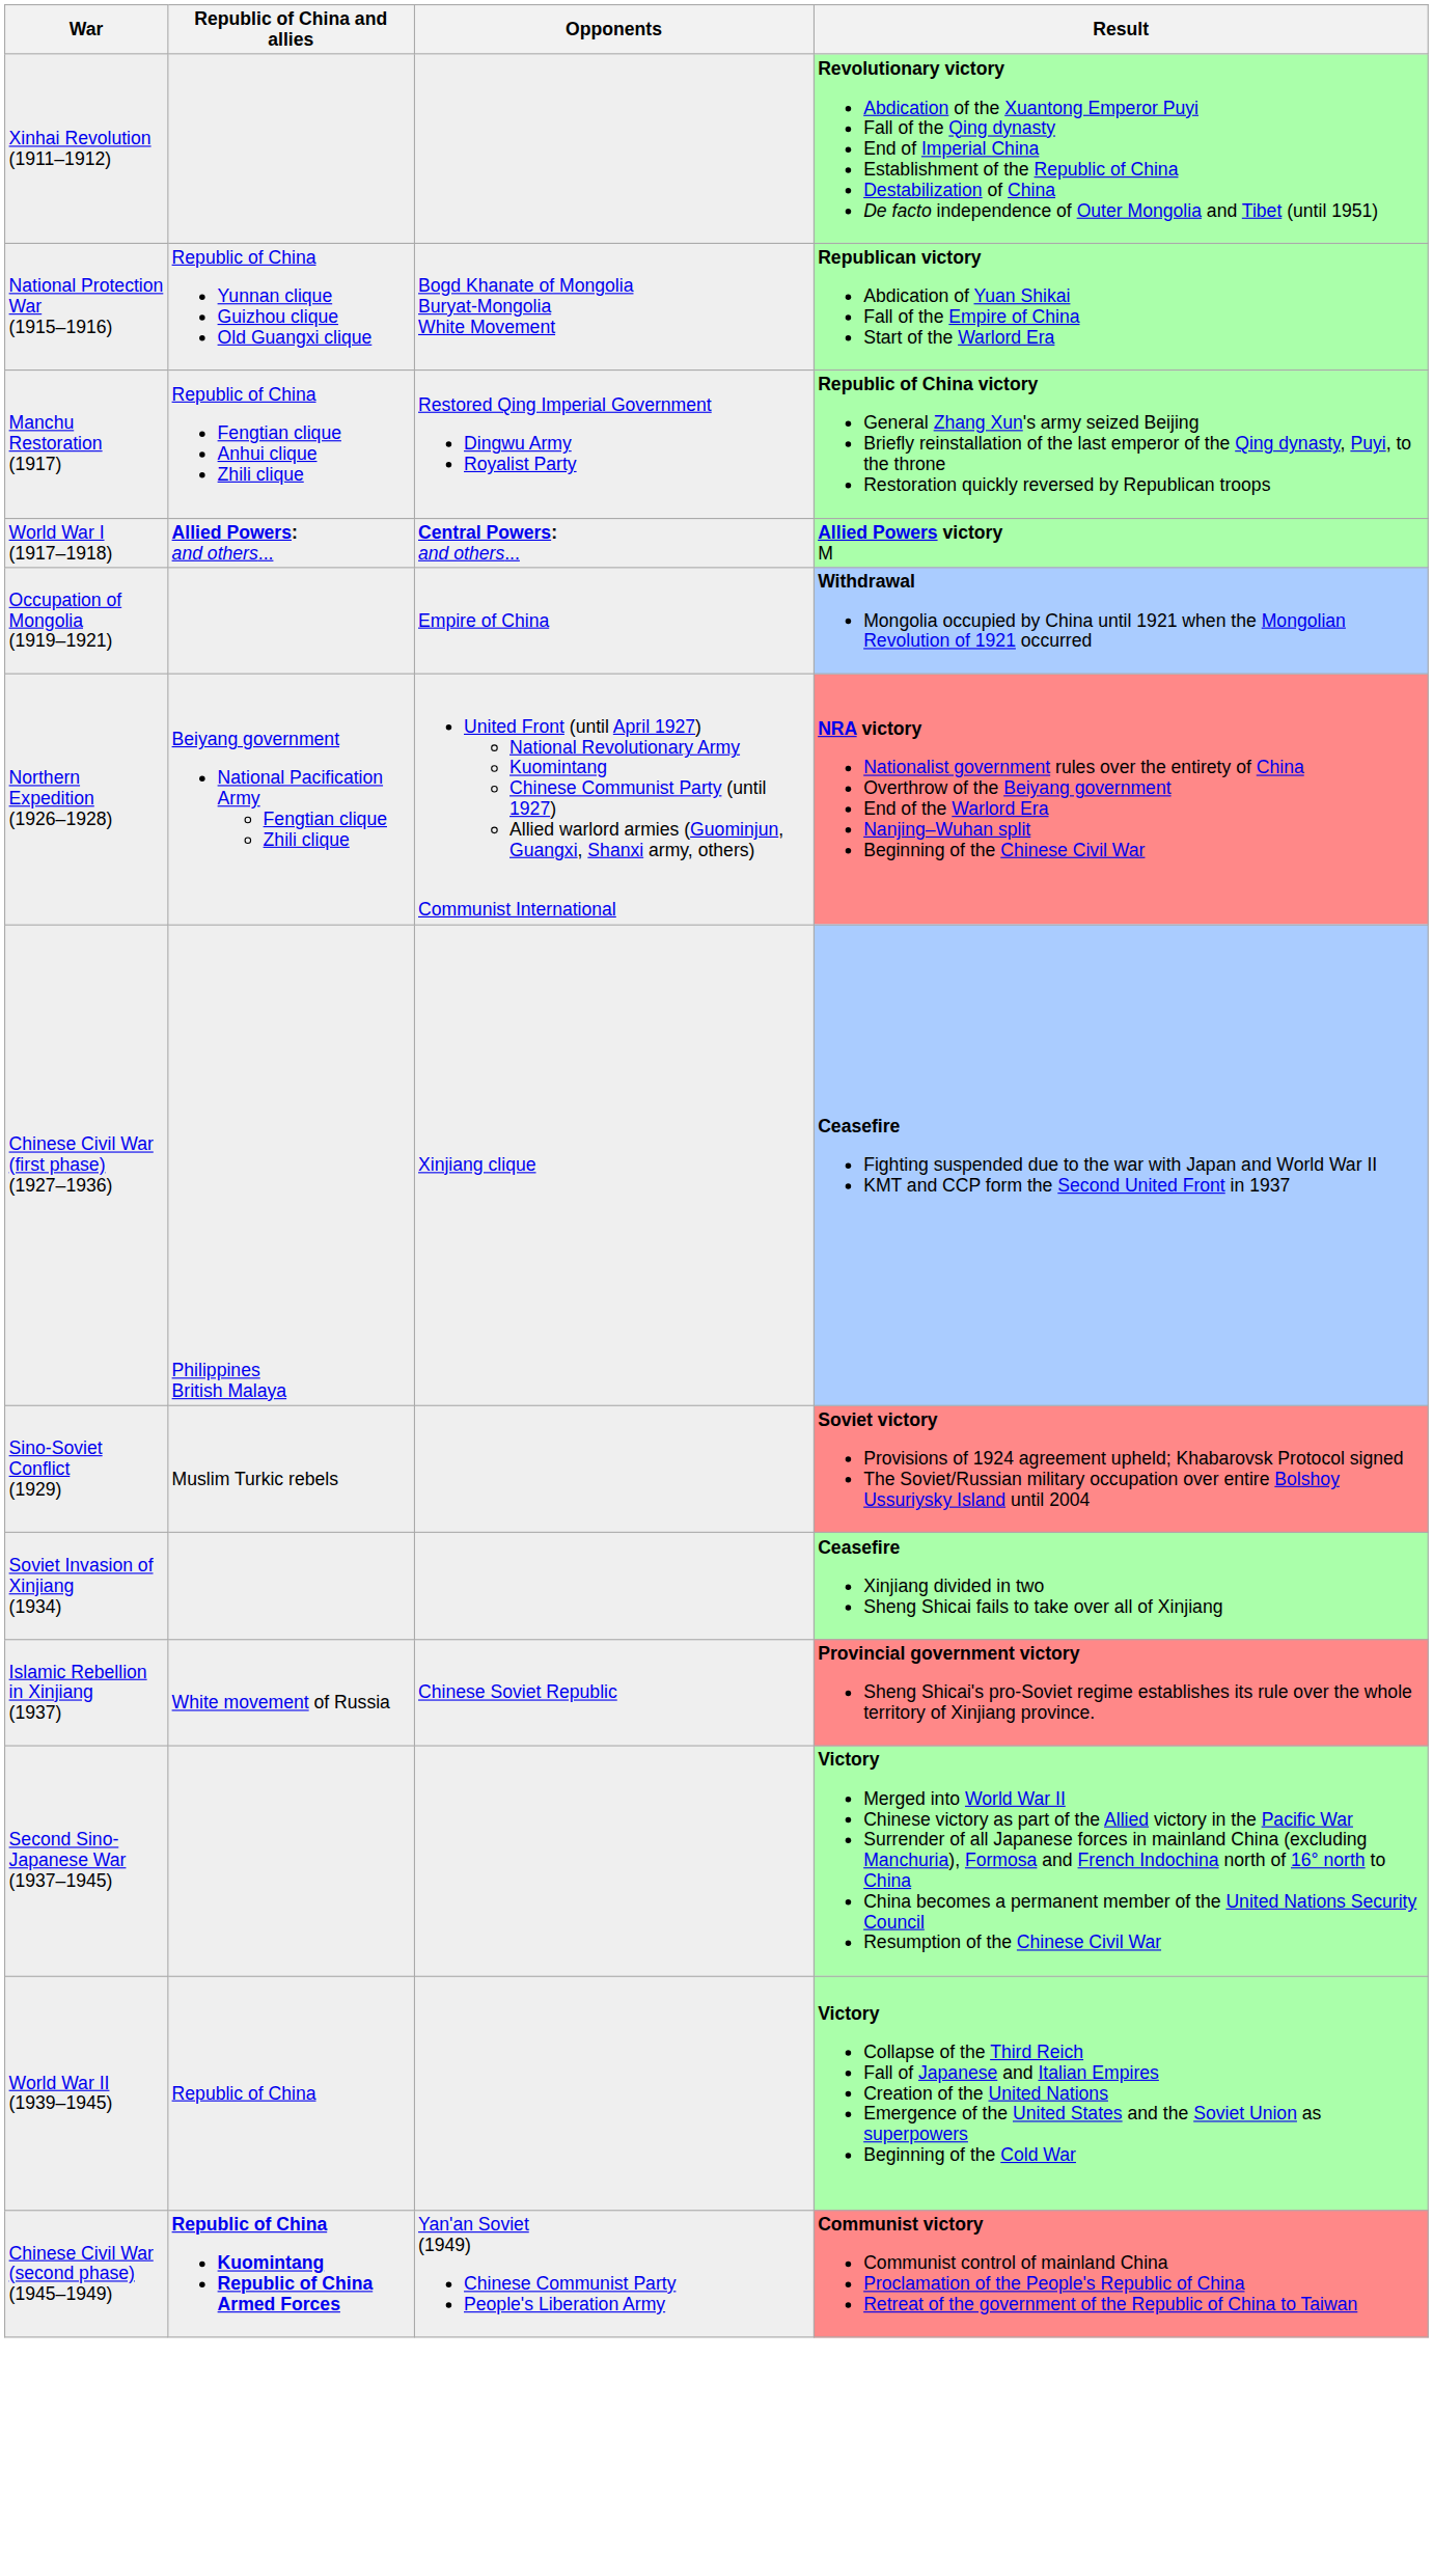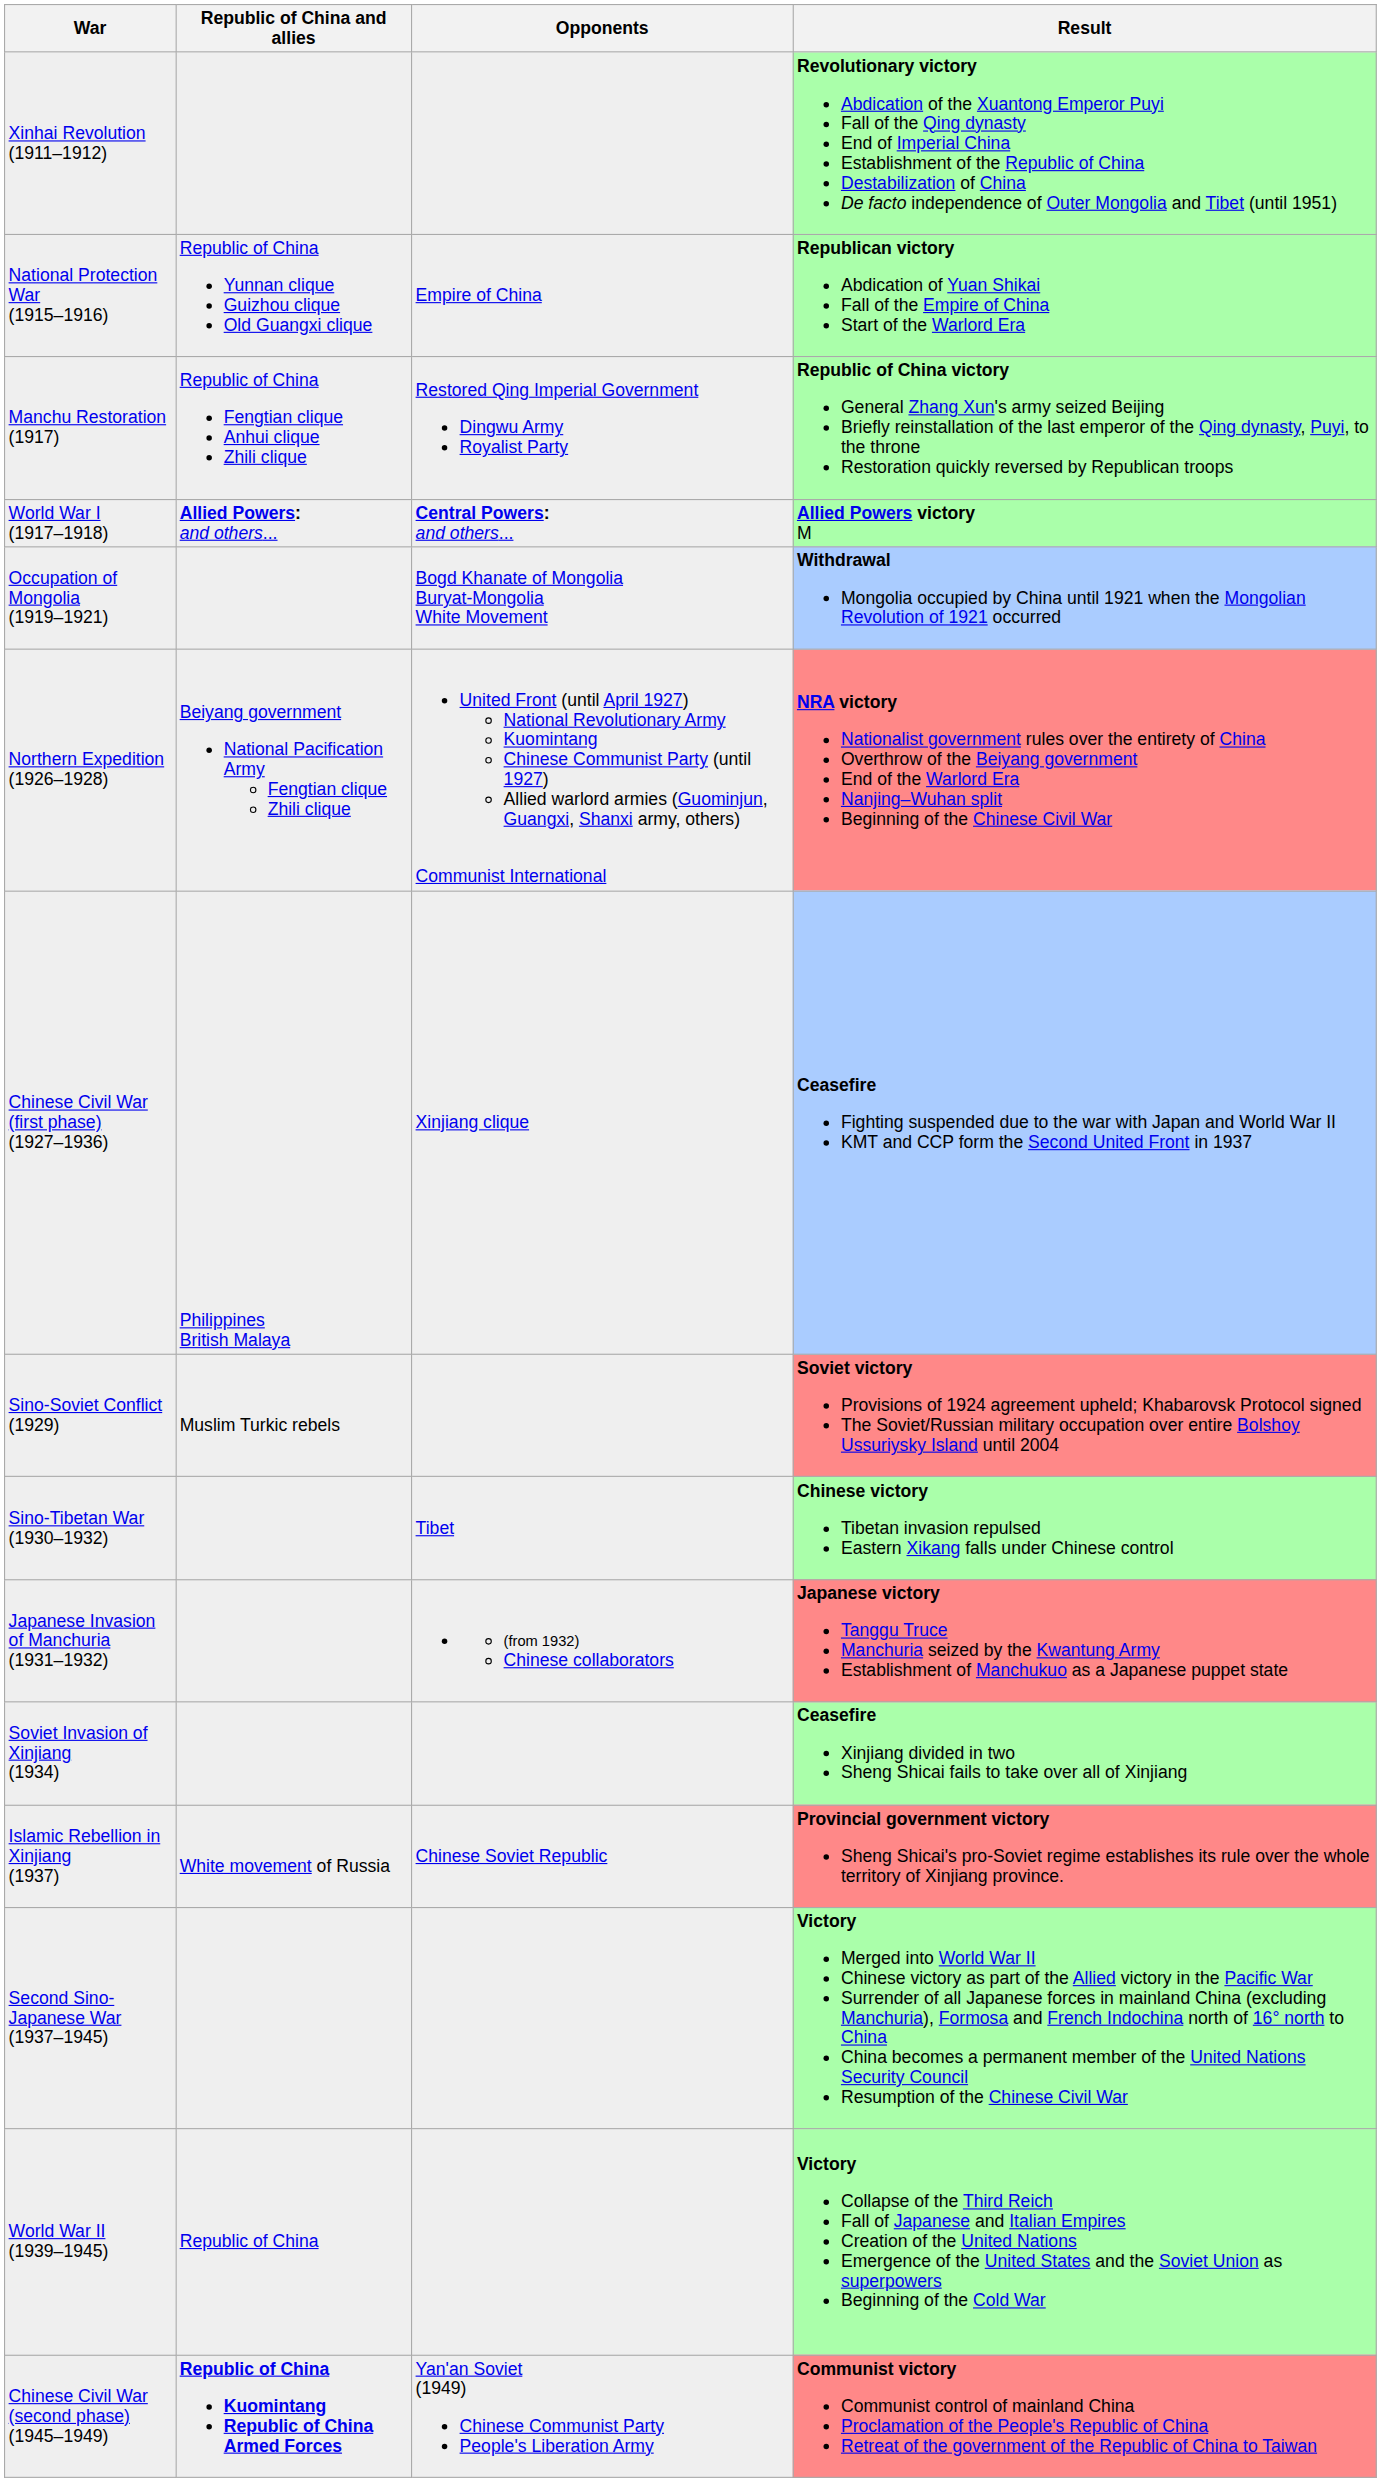National Protection War (1915–1916) | Opponents: Bogd Khanate of Mongolia Buryat-Mongolia White Movement -> Empire of China
Occupation of Mongolia (1919–1921) | Opponents: Empire of China -> Bogd Khanate of Mongolia Buryat-Mongolia White Movement
+ row: Sino-Tibetan War (1930–1932) | Tibet | Chinese victory Tibetan invasion repulsed Eastern Xikang falls under Chinese control
+ row: Japanese Invasion of Manchuria (1931–1932) | (from 1932) Chinese collaborators | Japanese victory Tanggu Truce Manchuria seized by the Kwantung Army Establishment of Manchukuo as a Japanese puppet state
